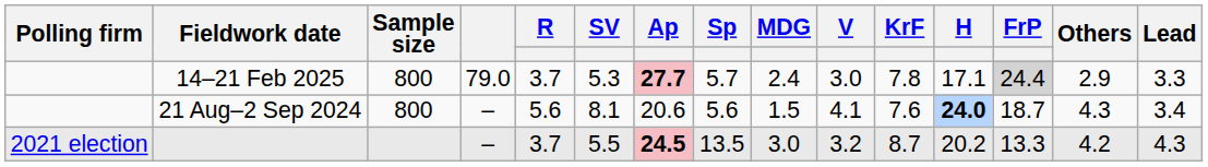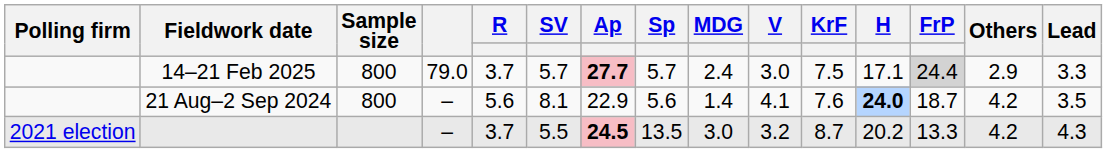14–21 Feb 2025 | SV: 5.3 -> 5.7
14–21 Feb 2025 | KrF: 7.8 -> 7.5
21 Aug–2 Sep 2024 | Ap: 20.6 -> 22.9
21 Aug–2 Sep 2024 | MDG: 1.5 -> 1.4
21 Aug–2 Sep 2024 | Others: 4.3 -> 4.2
21 Aug–2 Sep 2024 | Lead: 3.4 -> 3.5
